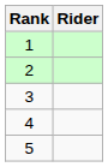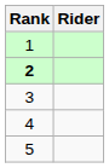2 | Rank: normal -> bold
